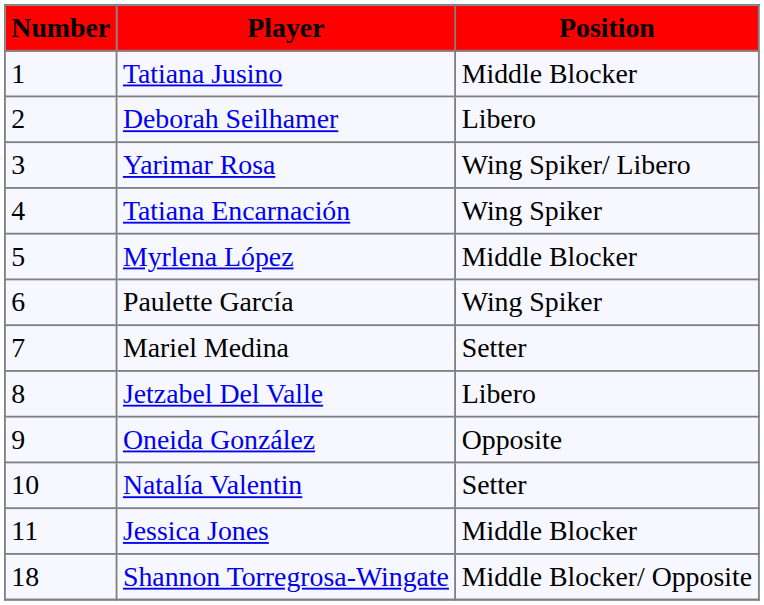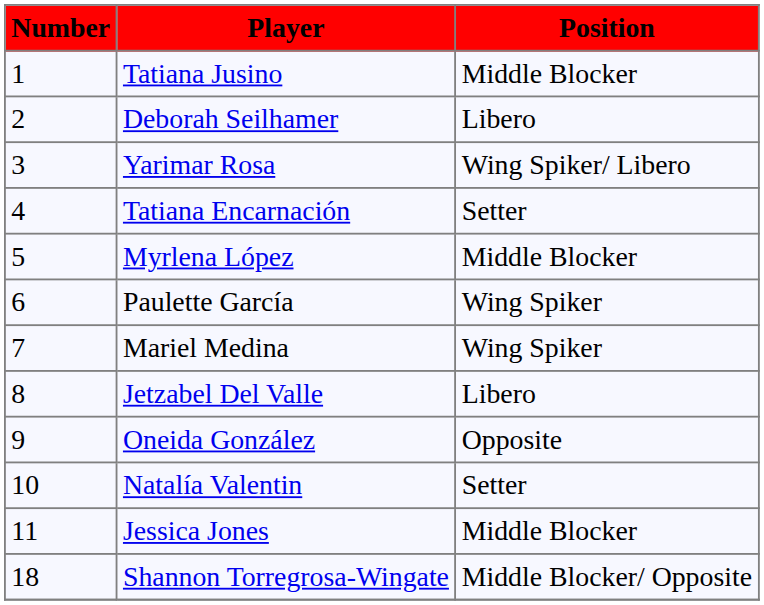Tatiana Encarnación | Position: Wing Spiker -> Setter
Mariel Medina | Position: Setter -> Wing Spiker
